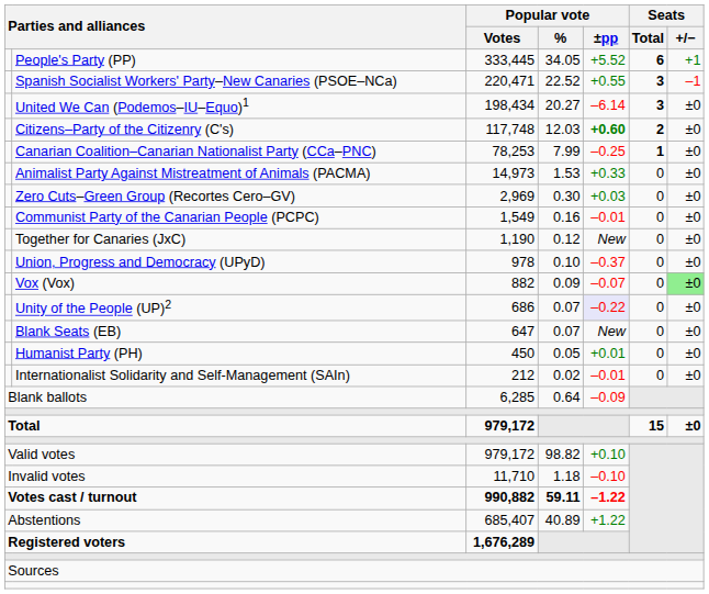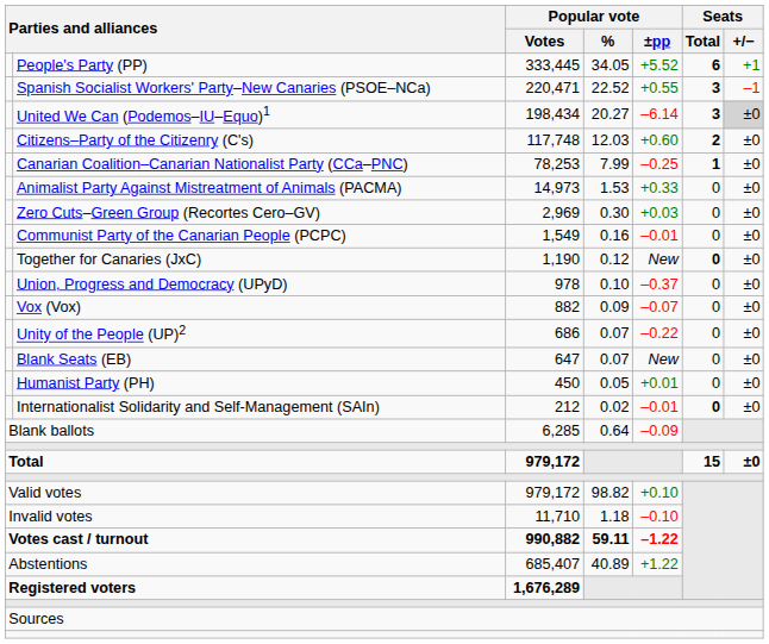United We Can (Podemos–IU–Equo)1 | Seats / +/−: no background -> lightgrey background
Citizens–Party of the Citizenry (C's) | Popular vote / ±pp: bold -> normal
Together for Canaries (JxC) | Seats / Total: normal -> bold
Vox (Vox) | Seats / +/−: lightgreen background -> no background
Unity of the People (UP)2 | Popular vote / ±pp: lavender background -> no background
Internationalist Solidarity and Self-Management (SAIn) | Seats / Total: normal -> bold
